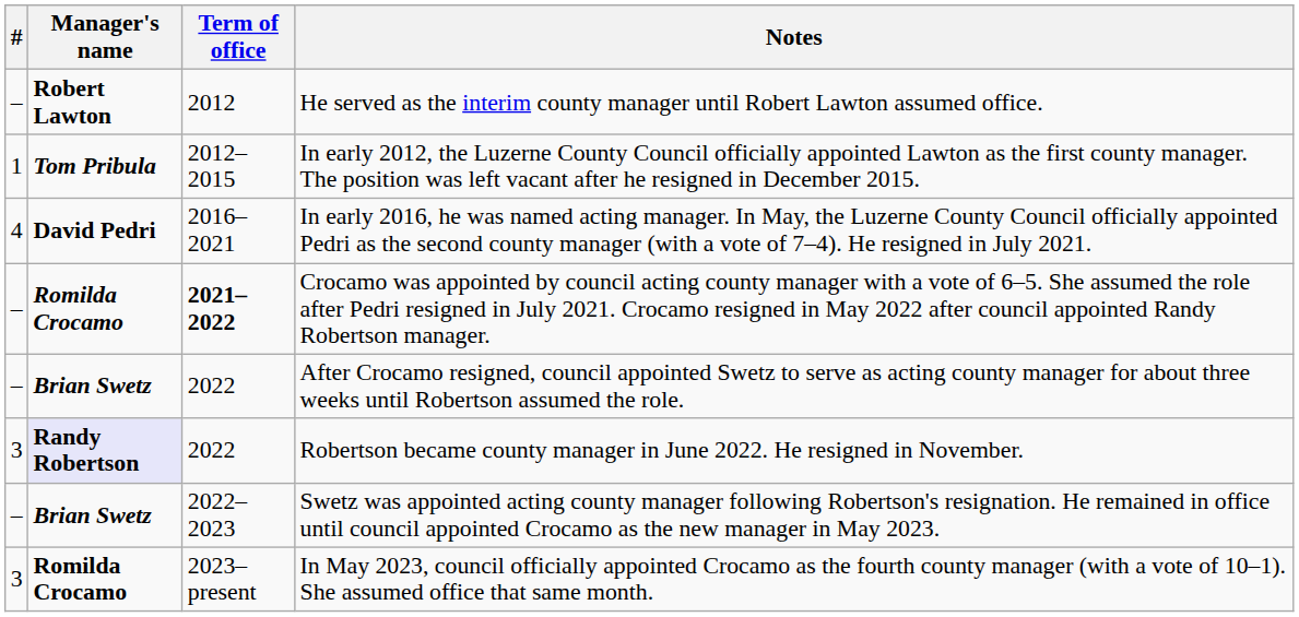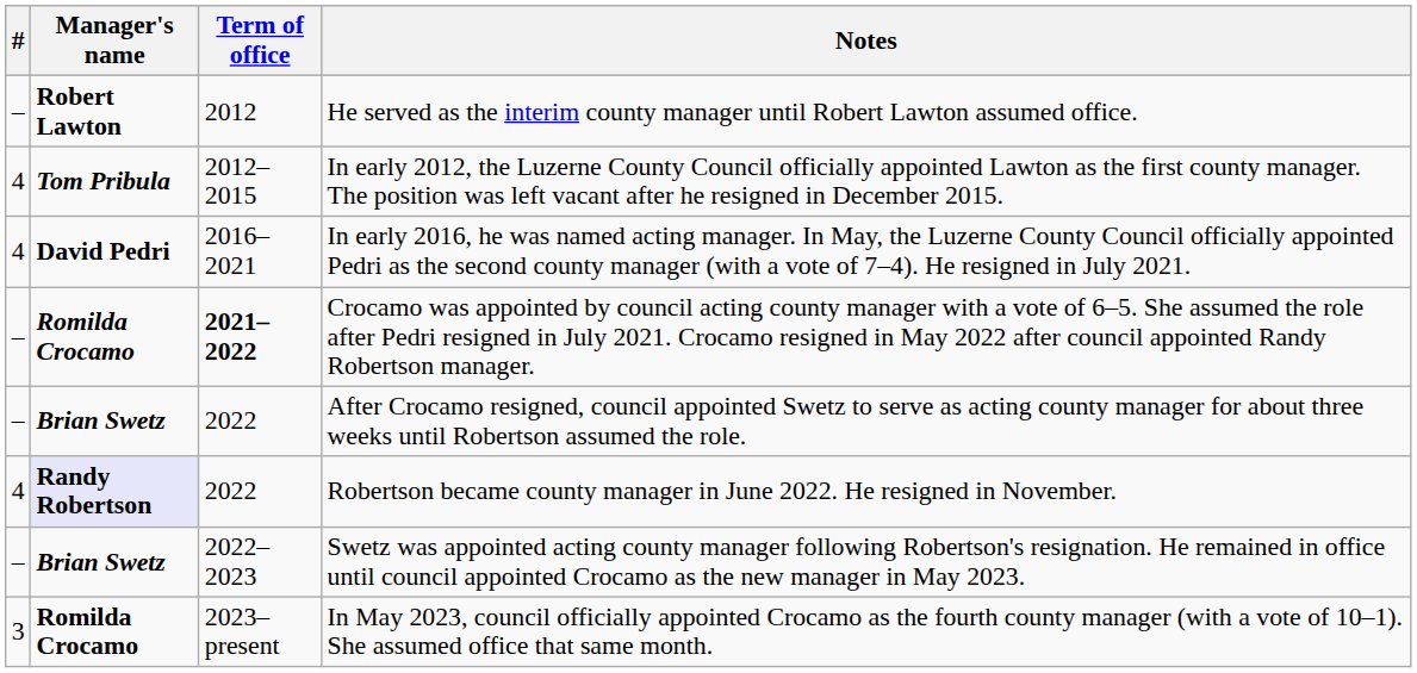row 3 | #: 1 -> 4
row 7 | #: 3 -> 4
